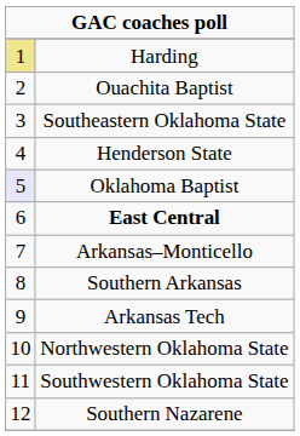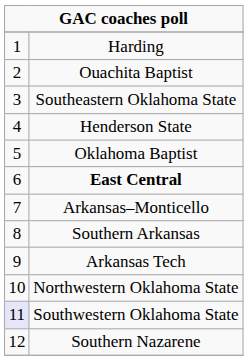Harding | column 1: khaki background -> no background
Oklahoma Baptist | column 1: lavender background -> no background
Southwestern Oklahoma State | column 1: no background -> lavender background
